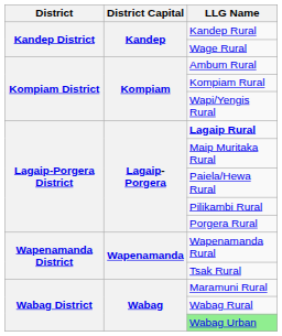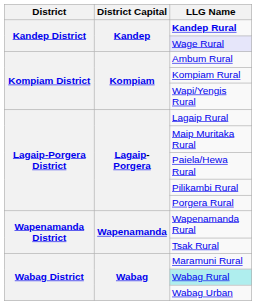Kandep Rural | LLG Name: normal -> bold
Wage Rural | LLG Name: no background -> lavender background
Lagaip Rural | LLG Name: bold -> normal
Wabag Rural | LLG Name: no background -> paleturquoise background
Wabag Urban | LLG Name: lightgreen background -> no background
